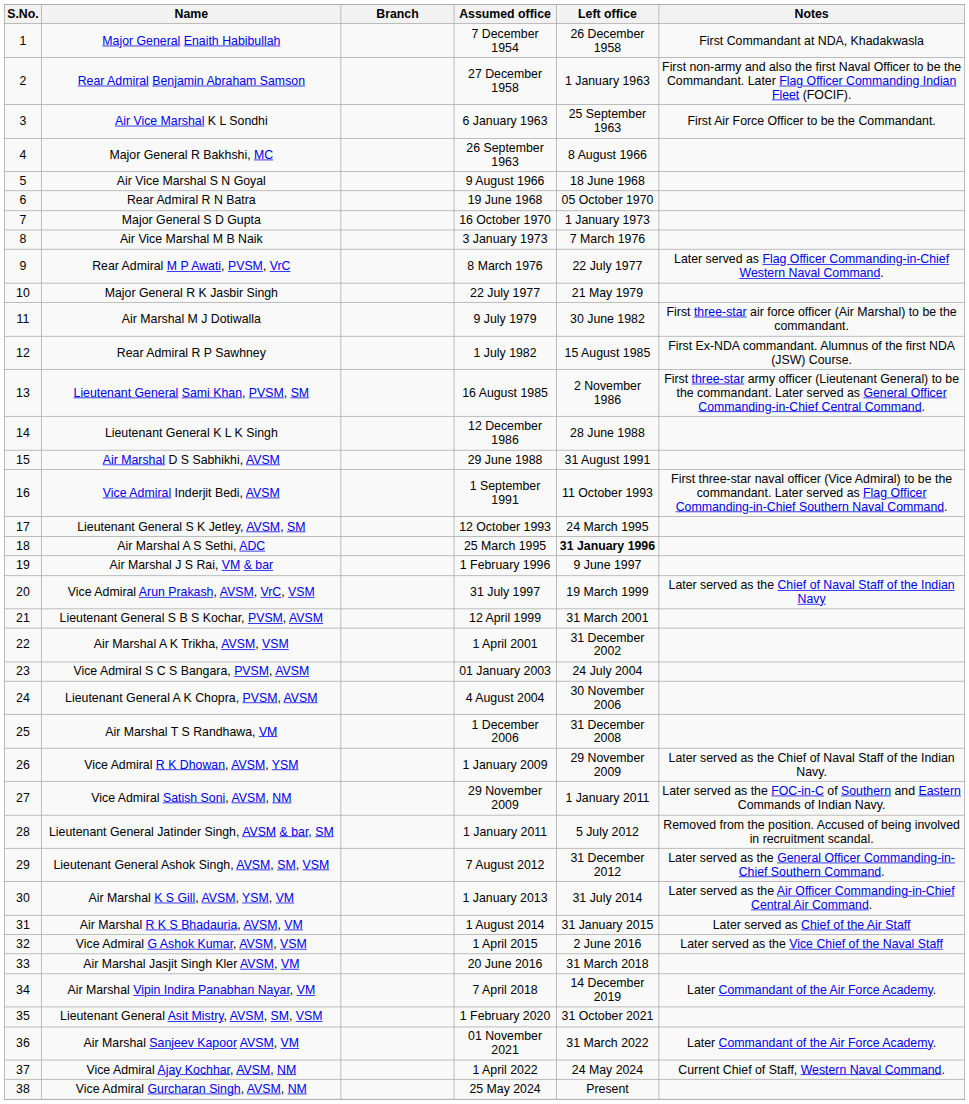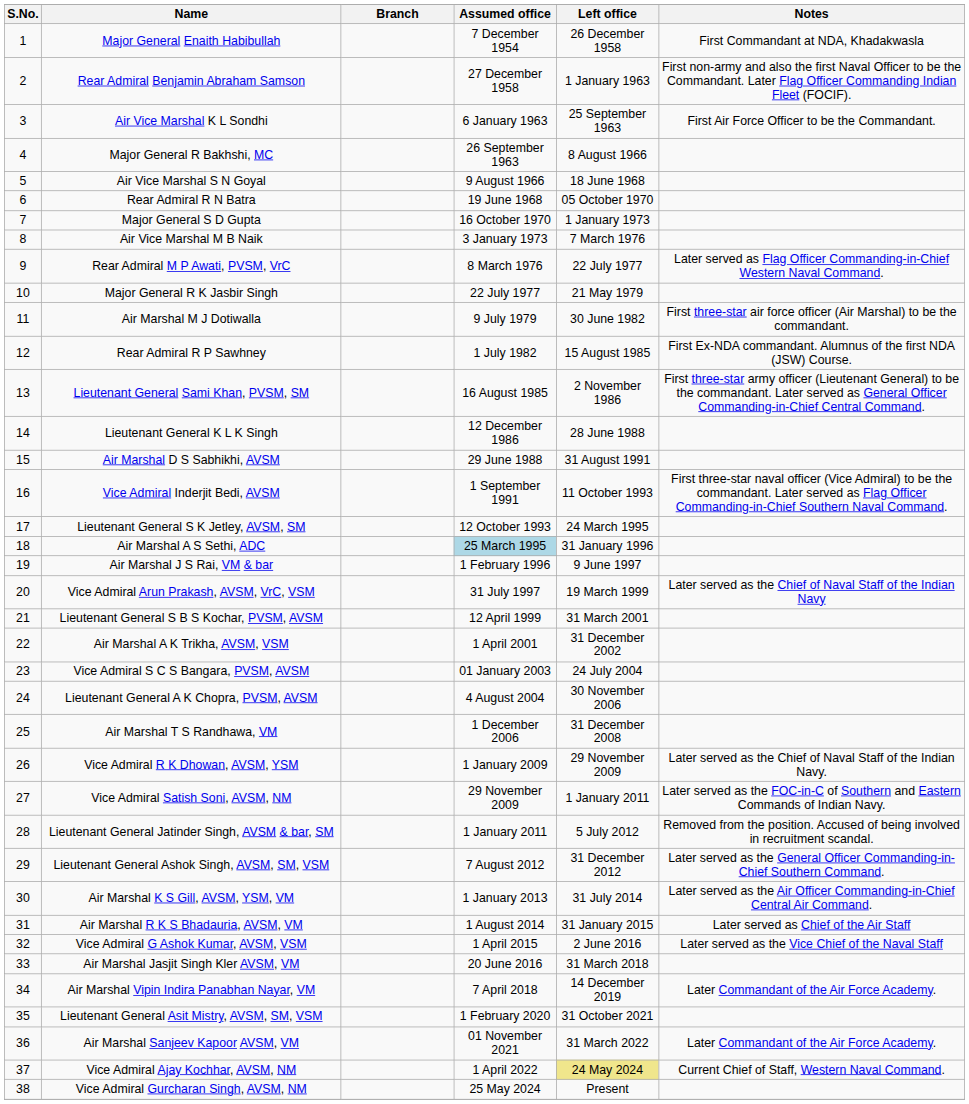Air Marshal A S Sethi, ADC | Assumed office: no background -> lightblue background
Air Marshal A S Sethi, ADC | Left office: bold -> normal
Vice Admiral Ajay Kochhar, AVSM, NM | Left office: no background -> khaki background
